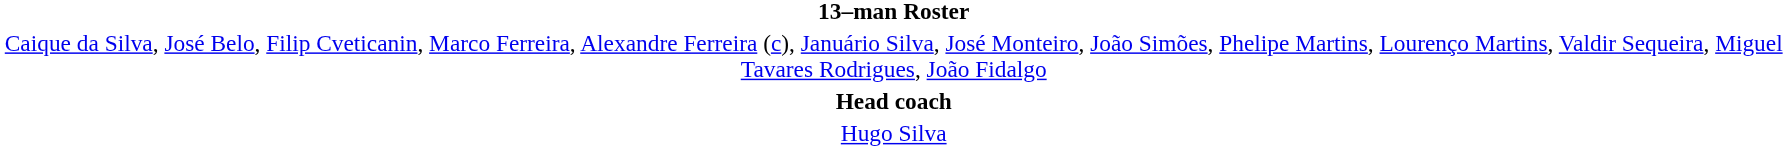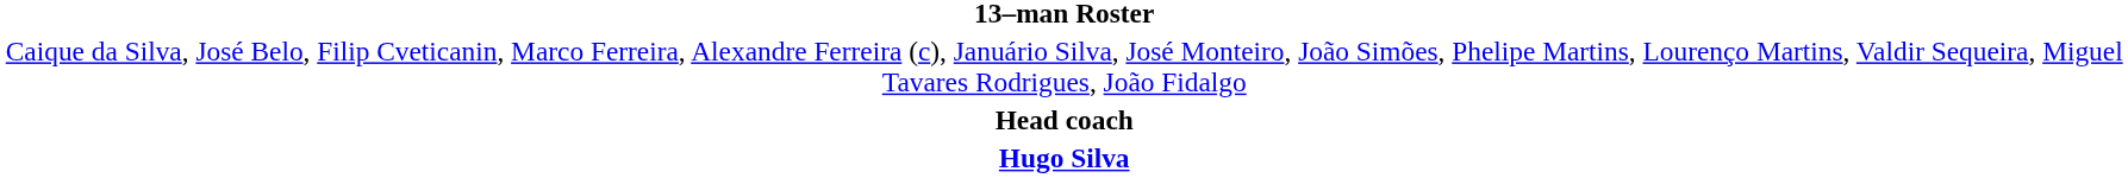row 4 | column 1: normal -> bold
